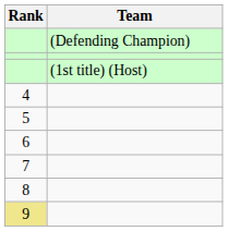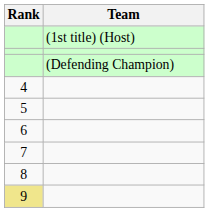row 2 | Team: (Defending Champion) -> (1st title) (Host)
row 4 | Team: (1st title) (Host) -> (Defending Champion)
